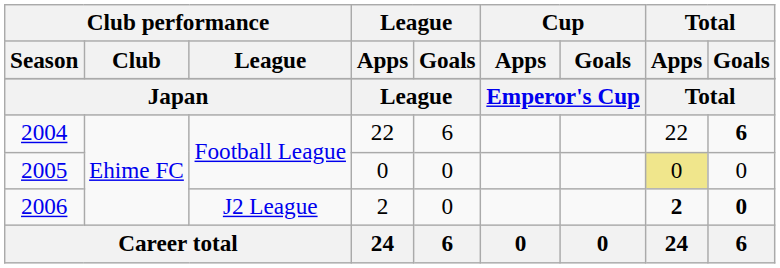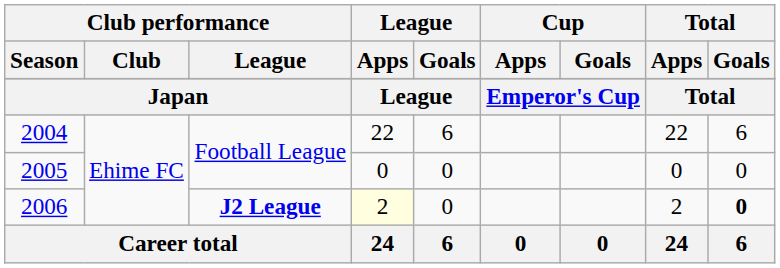2004 | Total / Goals: bold -> normal
2005 | Total / Apps: khaki background -> no background
2006 | Club performance / League: normal -> bold
2006 | League / Apps: no background -> lightyellow background
2006 | Total / Apps: bold -> normal
